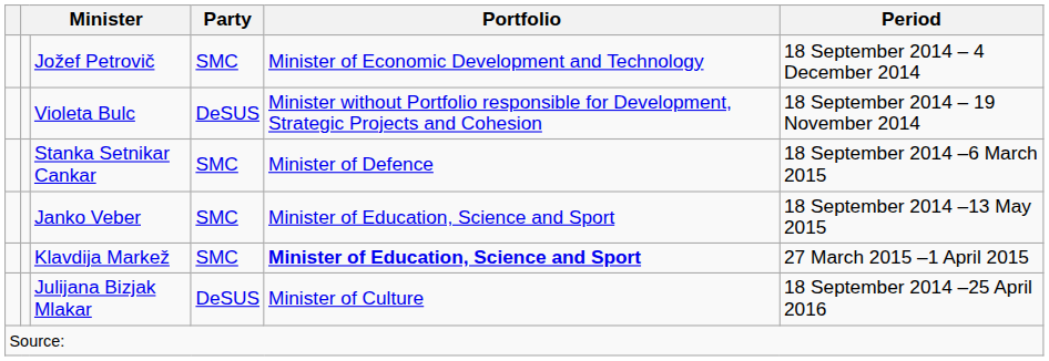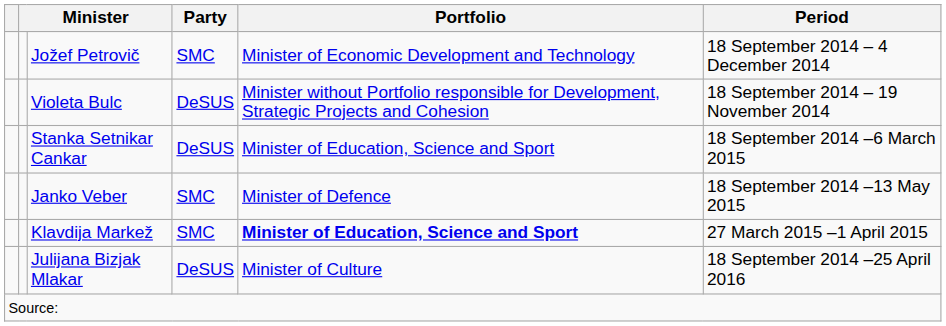Stanka Setnikar Cankar | Party: SMC -> DeSUS
Stanka Setnikar Cankar | Portfolio: Minister of Defence -> Minister of Education, Science and Sport
Janko Veber | Portfolio: Minister of Education, Science and Sport -> Minister of Defence
